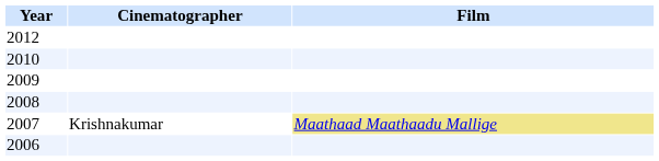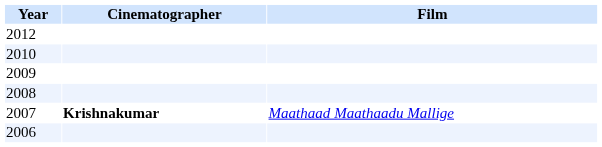2007 | Cinematographer: normal -> bold
2007 | Film: khaki background -> no background
